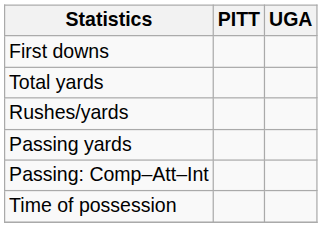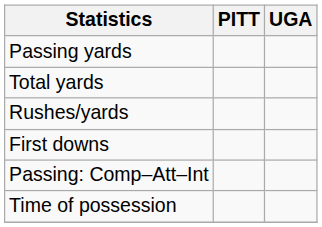rows swapped: First downs <-> Passing yards
